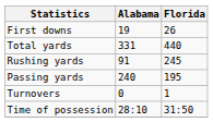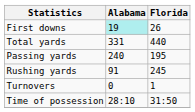First downs | Alabama: no background -> paleturquoise background
rows swapped: Rushing yards <-> Passing yards
